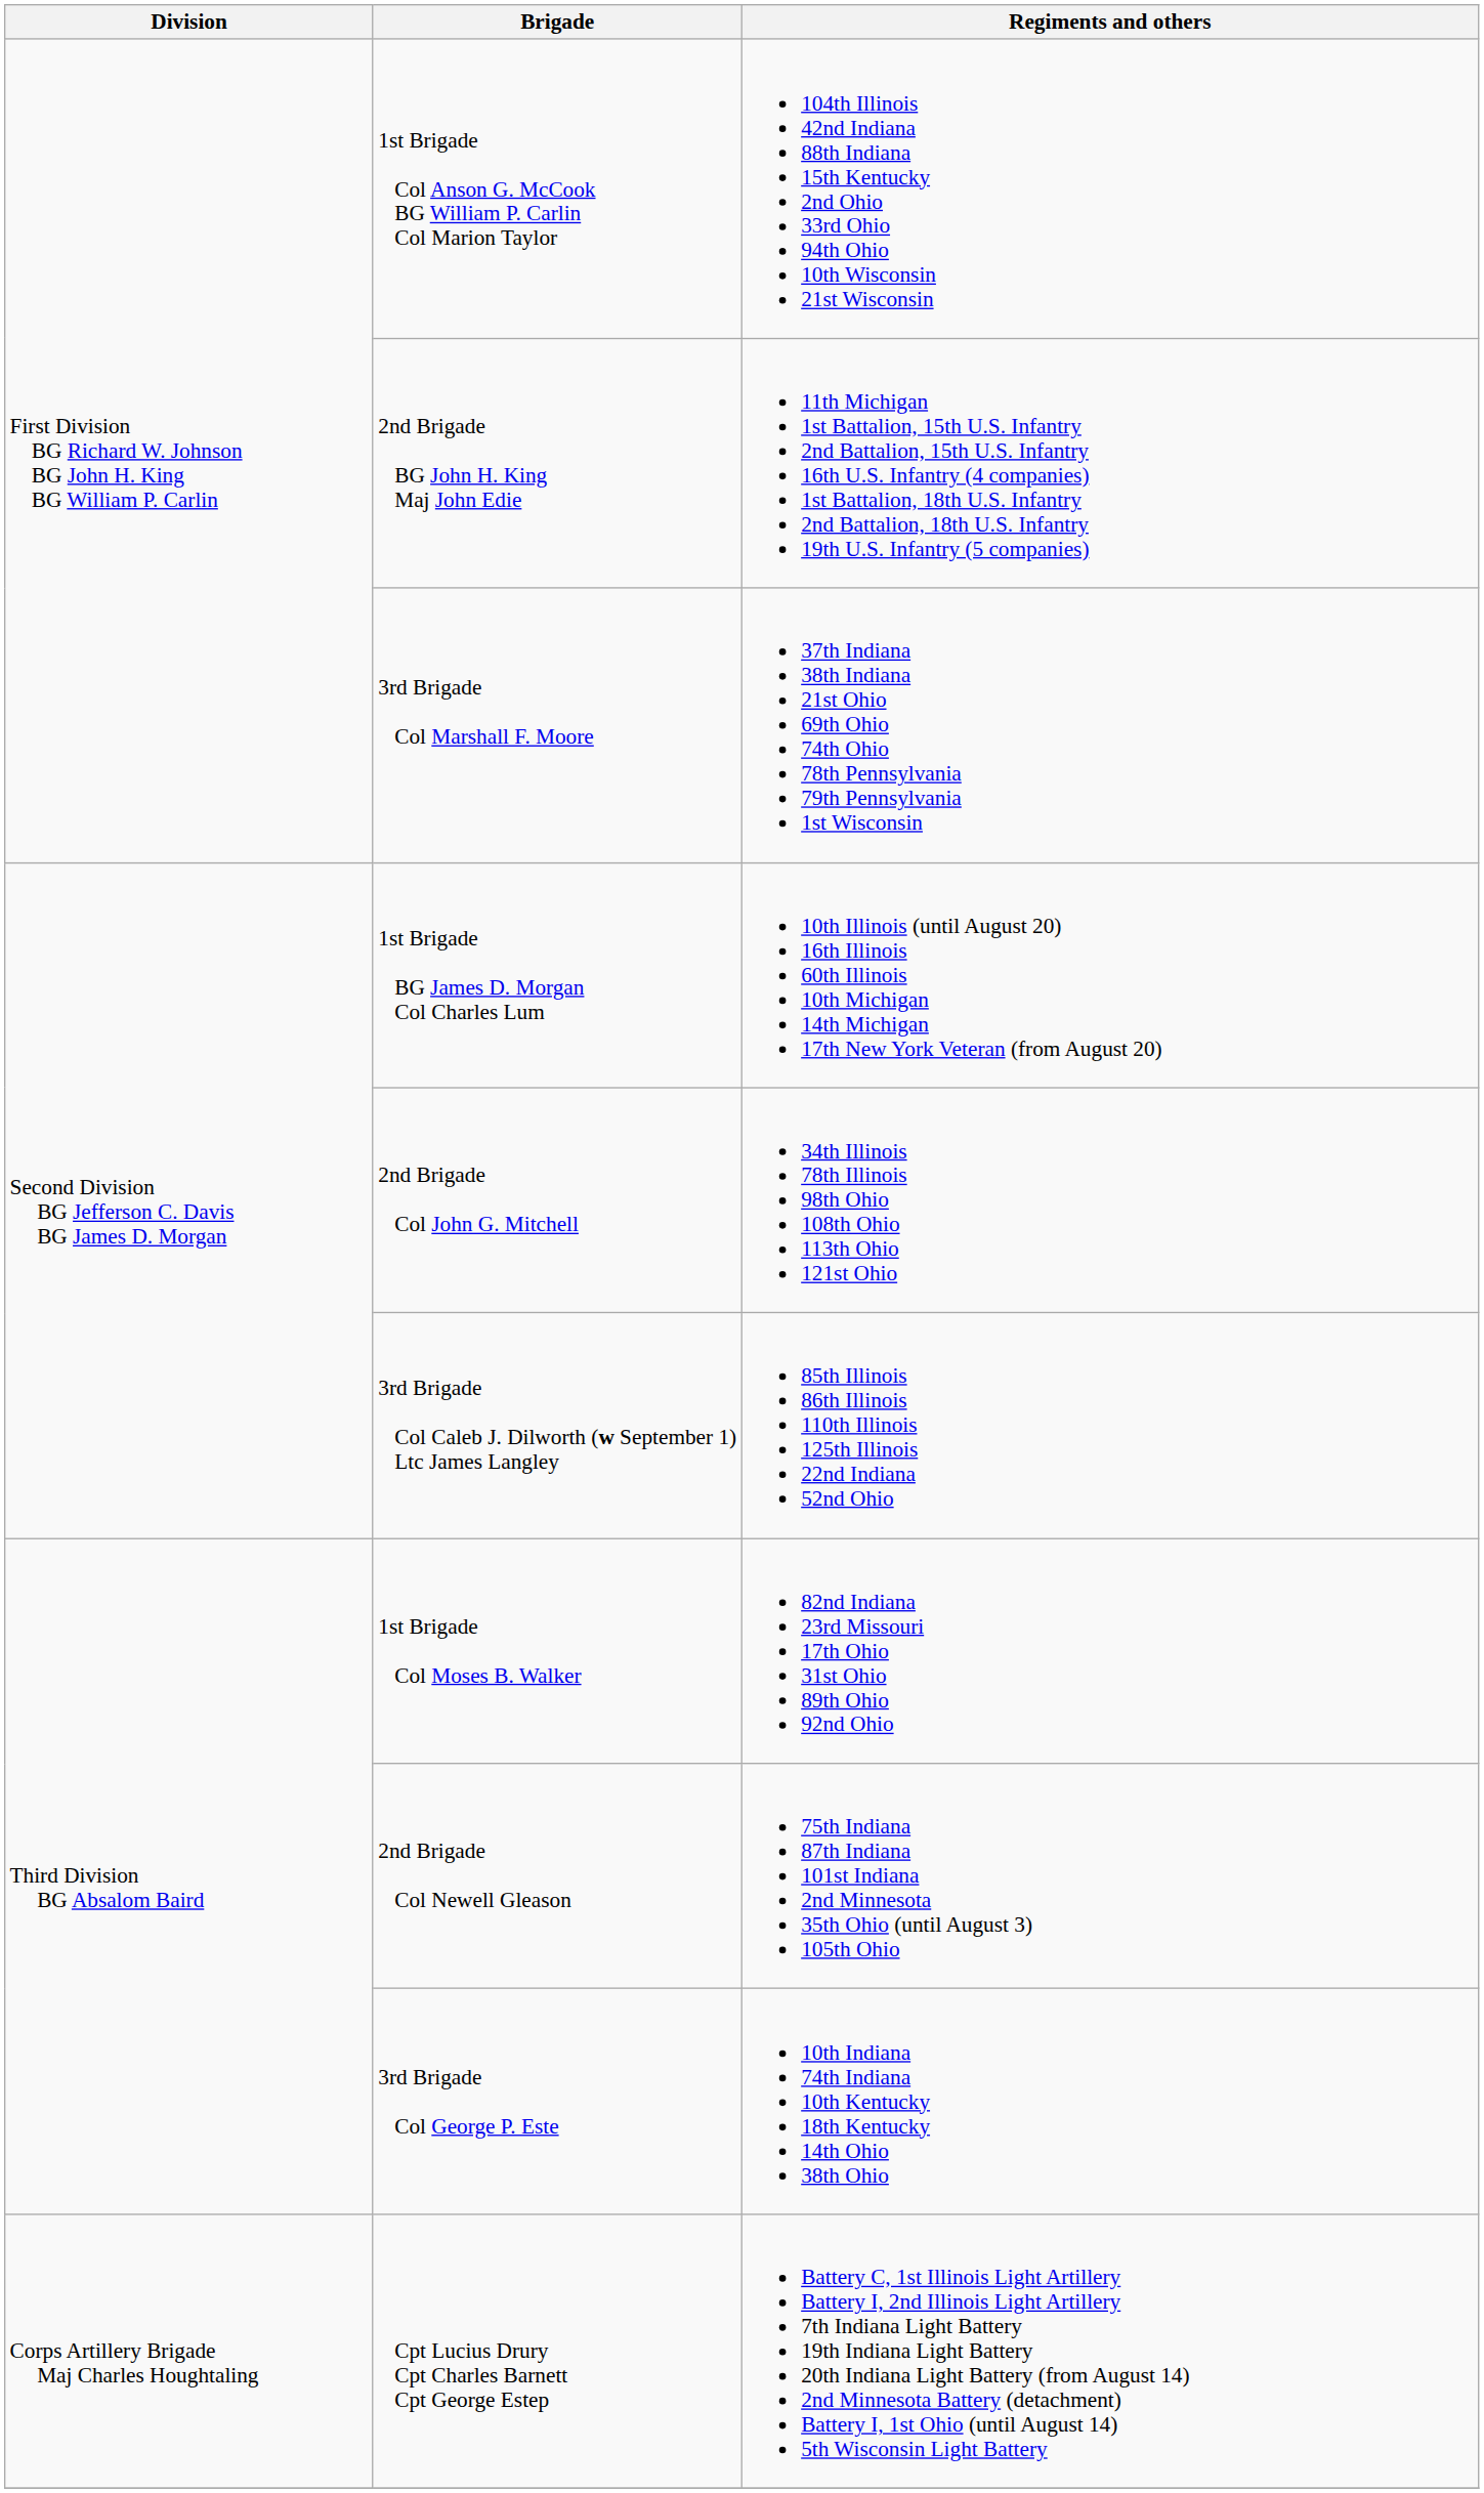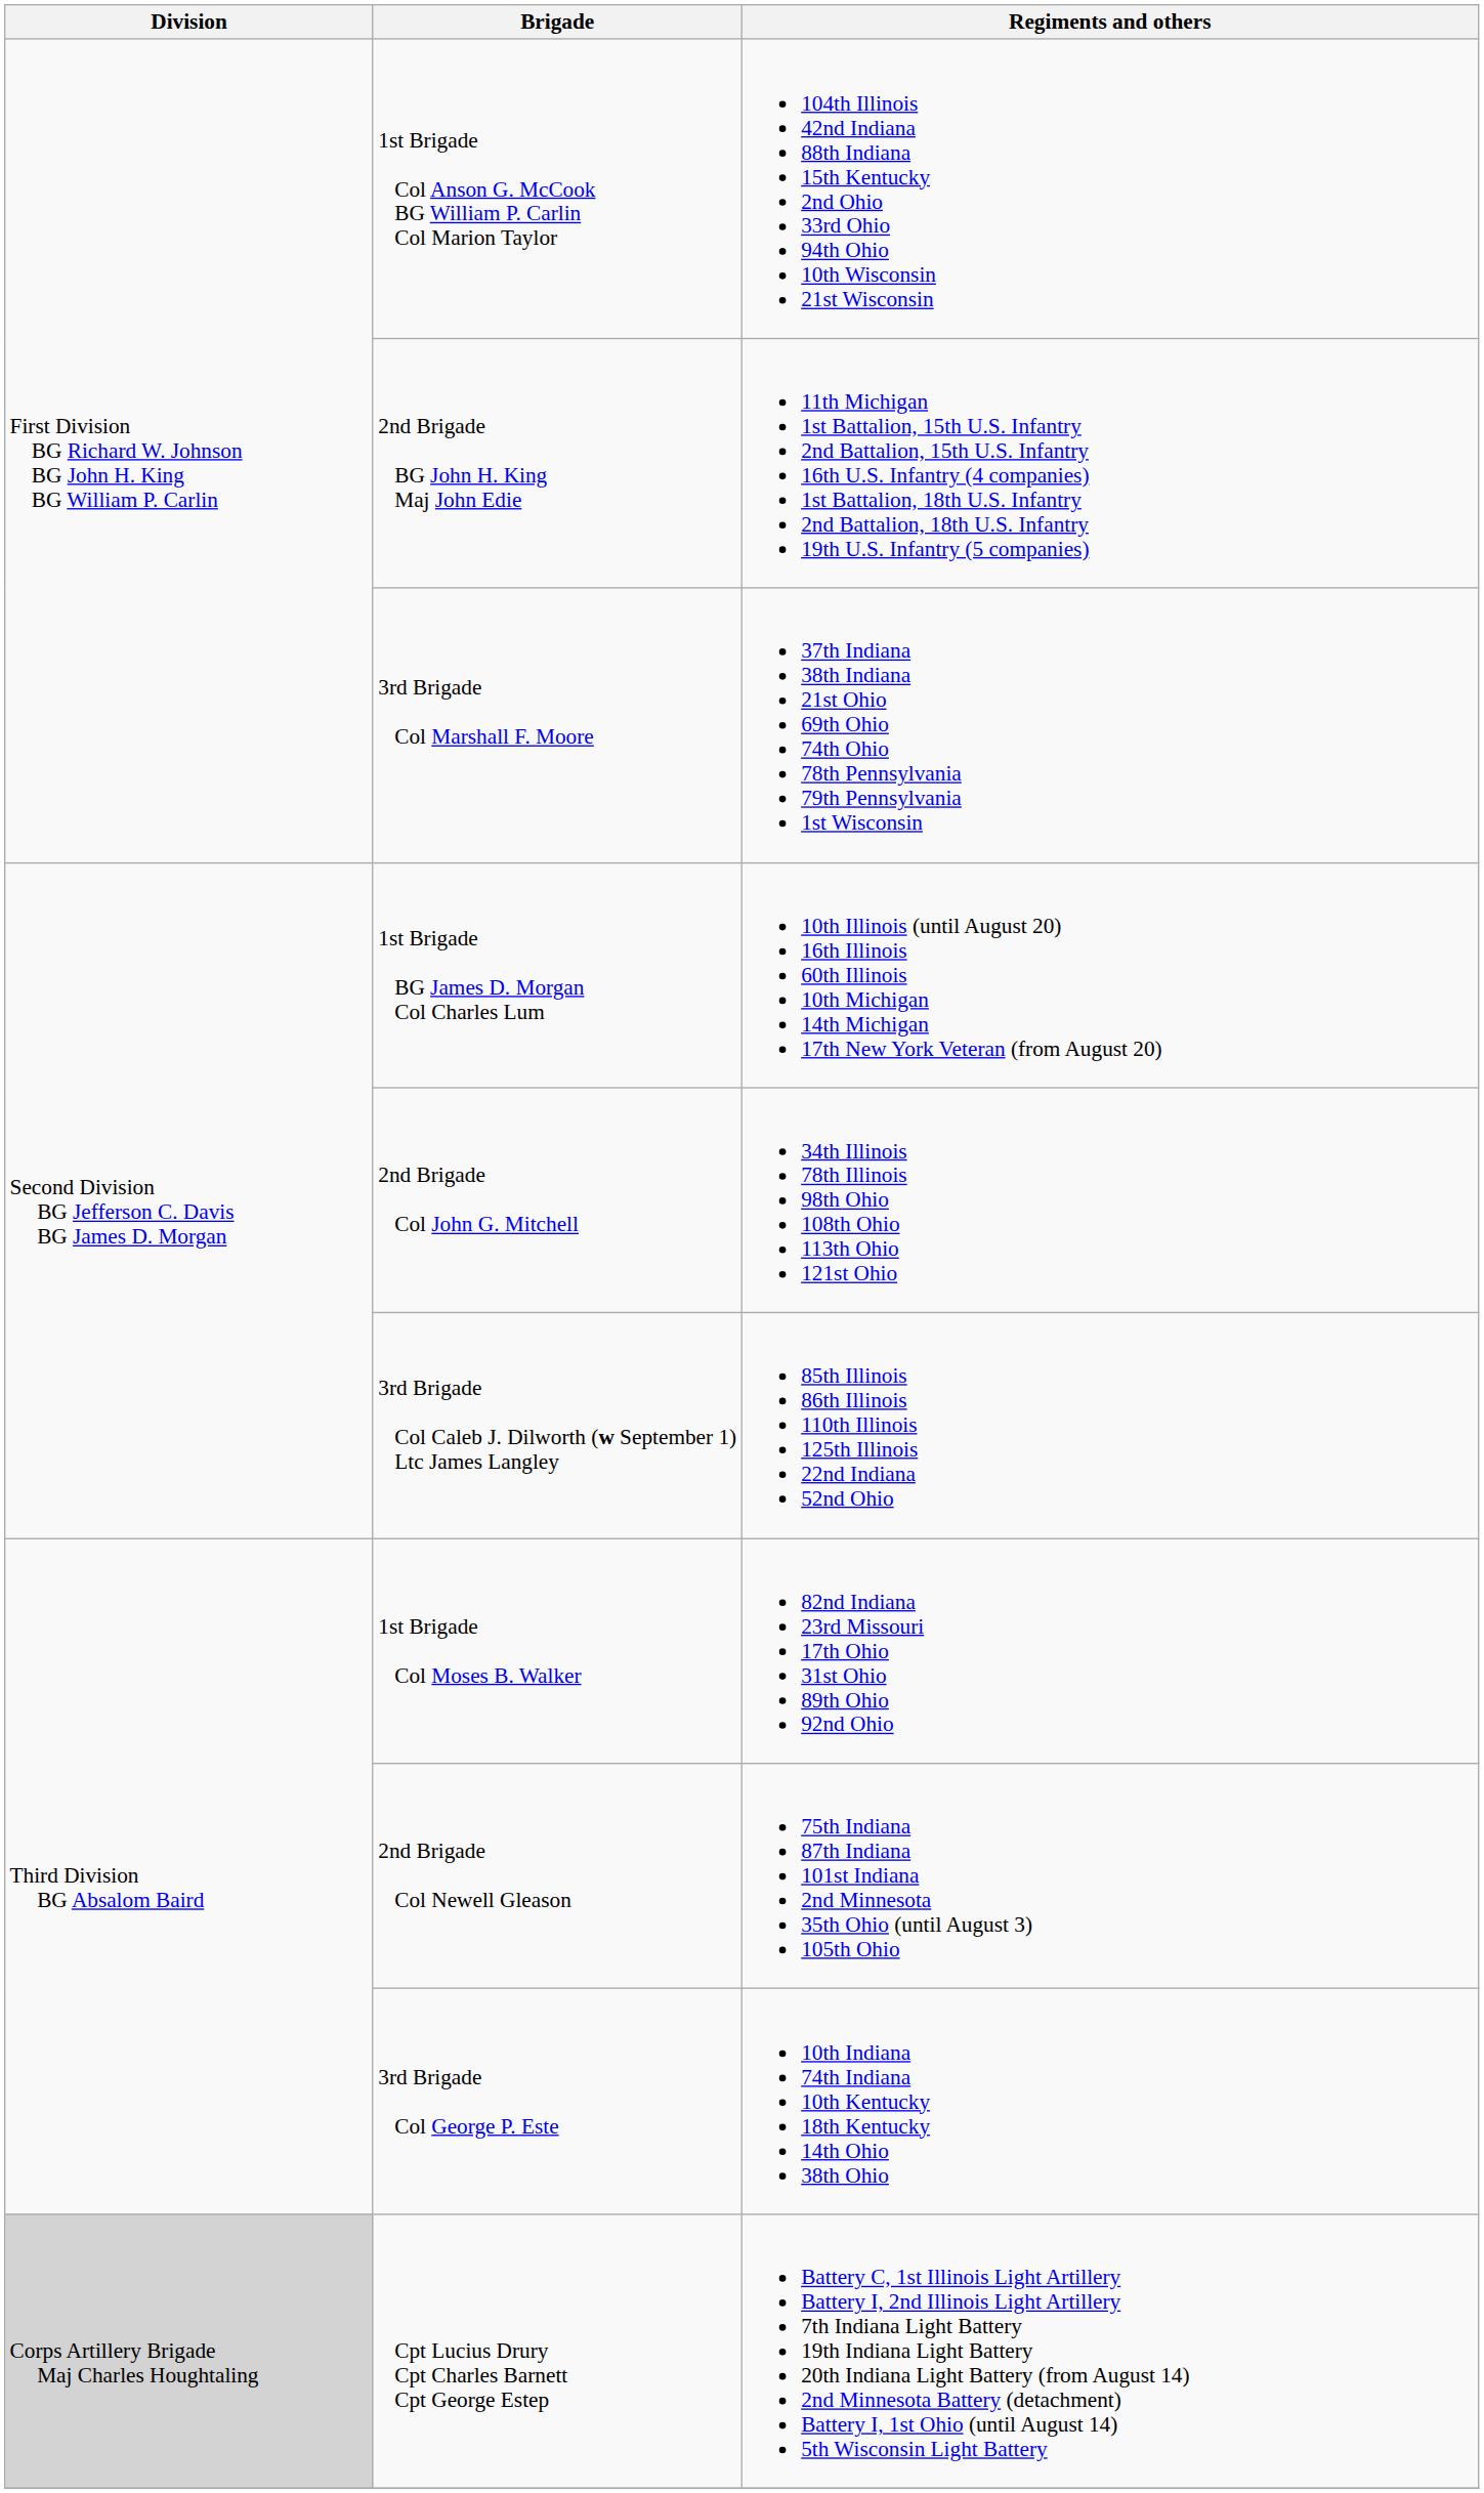Cpt Lucius Drury Cpt Charles Barnett Cpt George Estep | Division: no background -> lightgrey background
